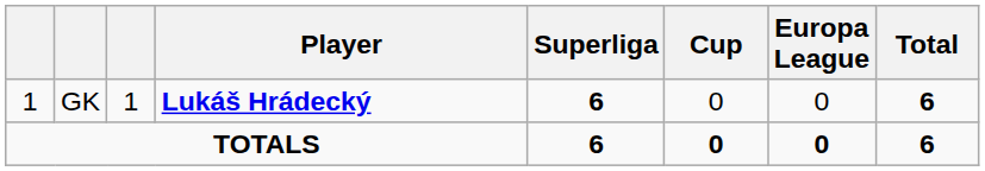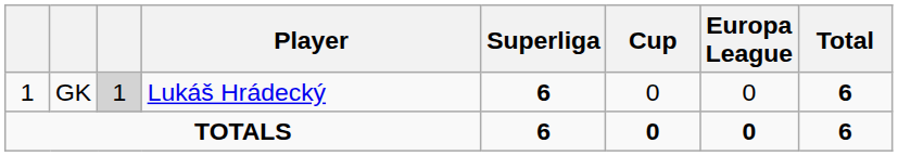row 2 | column 3: no background -> lightgrey background
row 2 | Player: bold -> normal
